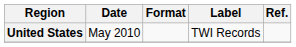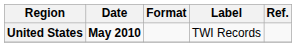United States | Date: normal -> bold
